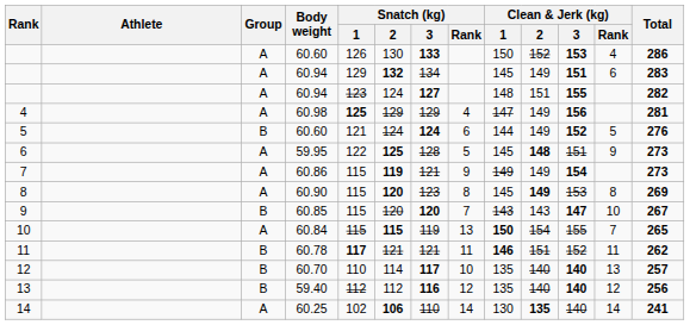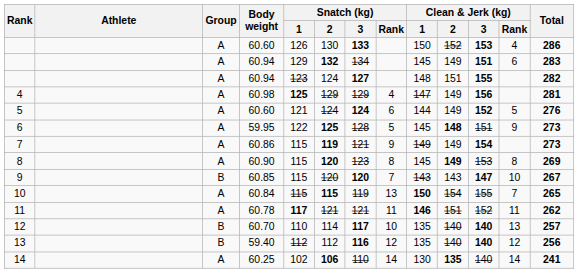row 7 | Group: B -> A
row 13 | Group: B -> A
